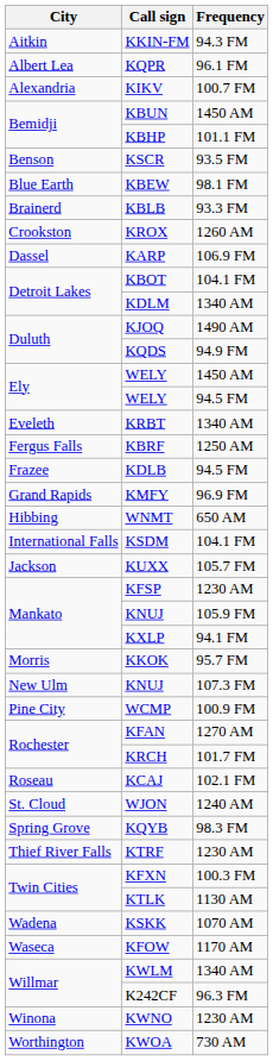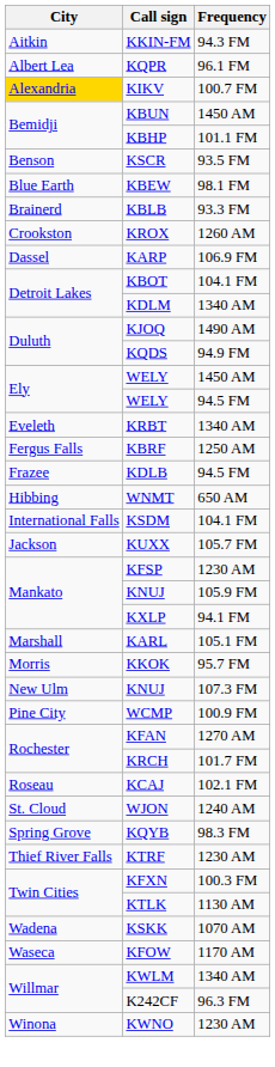KIKV | City: no background -> gold background
- row: Grand Rapids | KMFY | 96.9 FM
+ row: Marshall | KARL | 105.1 FM
- row: Worthington | KWOA | 730 AM
